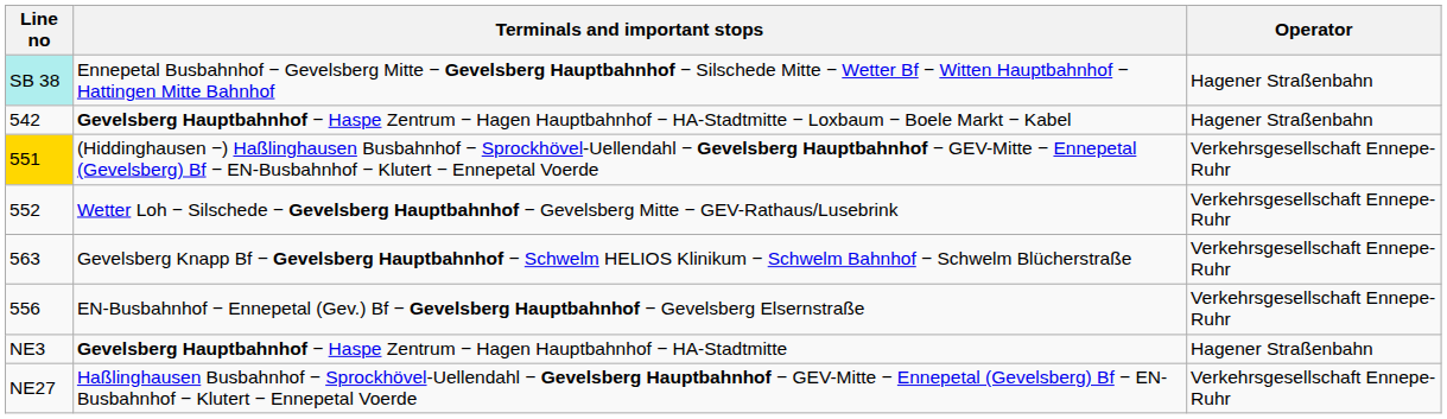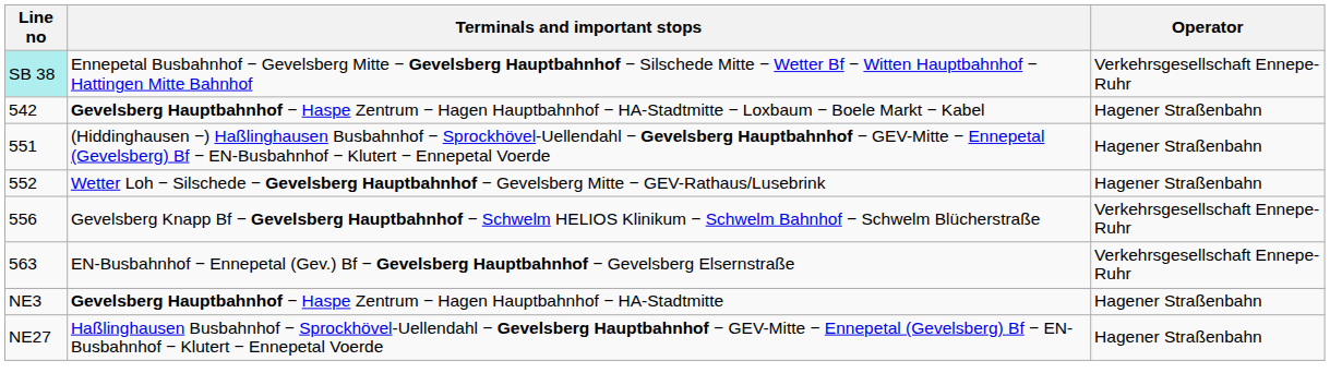row 2 | Operator: Hagener Straßenbahn -> Verkehrsgesellschaft Ennepe-Ruhr
row 4 | Line no: gold background -> no background
row 4 | Operator: Verkehrsgesellschaft Ennepe-Ruhr -> Hagener Straßenbahn
row 5 | Operator: Verkehrsgesellschaft Ennepe-Ruhr -> Hagener Straßenbahn
row 6 | Line no: 563 -> 556
row 7 | Line no: 556 -> 563
row 9 | Operator: Verkehrsgesellschaft Ennepe-Ruhr -> Hagener Straßenbahn
